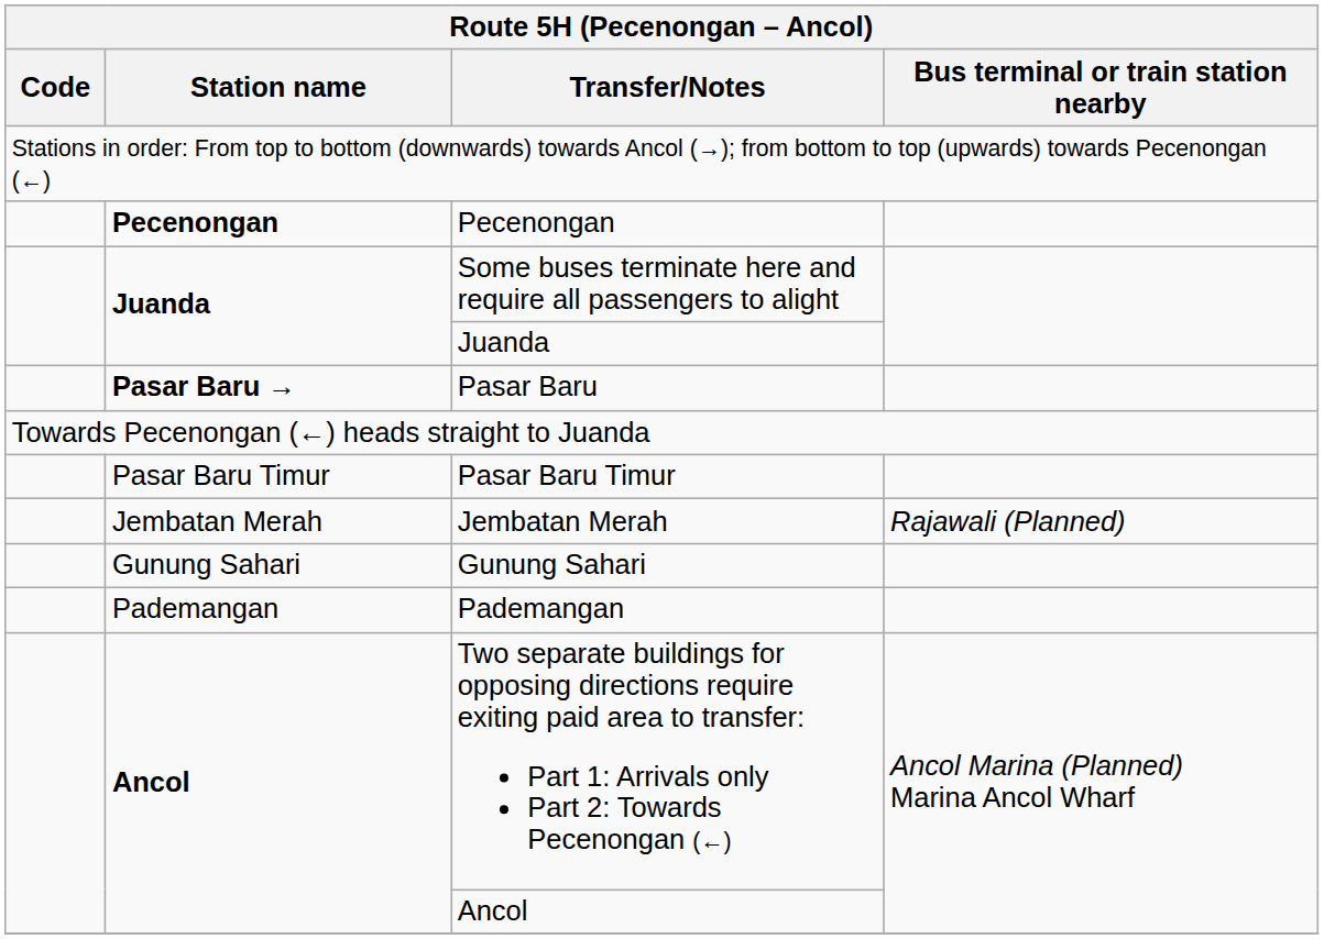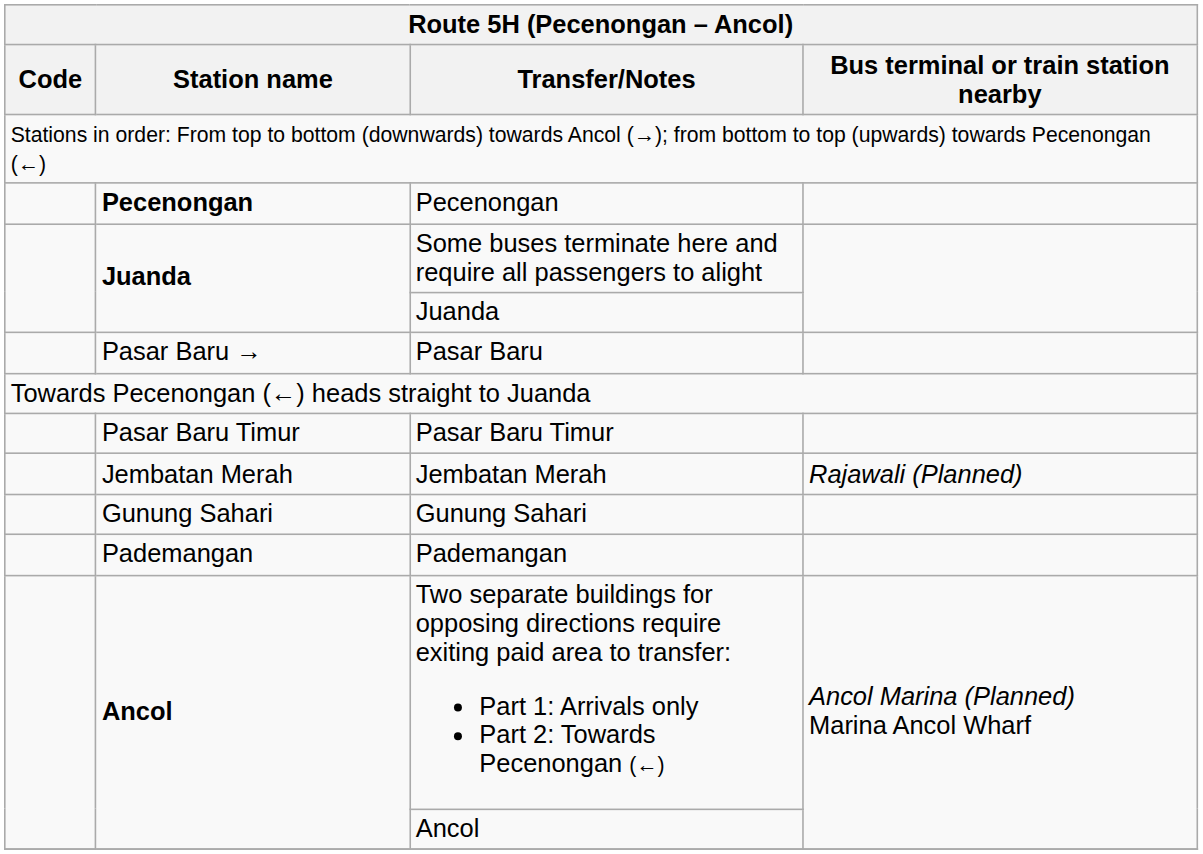Pasar Baru | Station name: bold -> normal
